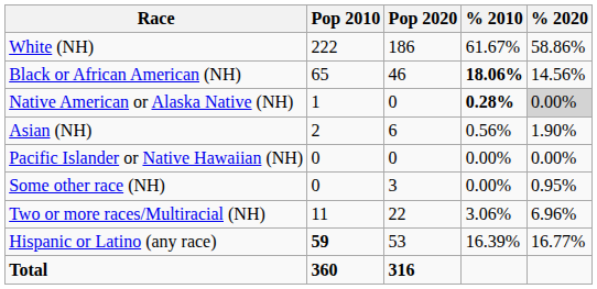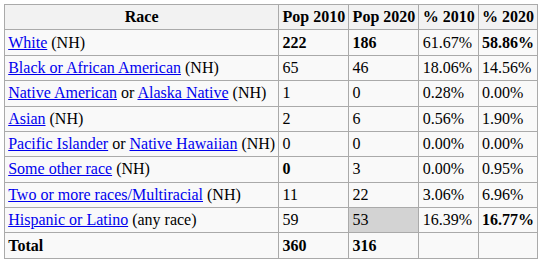White (NH) | Pop 2010: normal -> bold
White (NH) | Pop 2020: normal -> bold
White (NH) | % 2020: normal -> bold
Black or African American (NH) | % 2010: bold -> normal
Native American or Alaska Native (NH) | % 2010: bold -> normal
Native American or Alaska Native (NH) | % 2020: lightgrey background -> no background
Some other race (NH) | Pop 2010: normal -> bold
Hispanic or Latino (any race) | Pop 2010: bold -> normal
Hispanic or Latino (any race) | Pop 2020: no background -> lightgrey background
Hispanic or Latino (any race) | % 2020: normal -> bold
